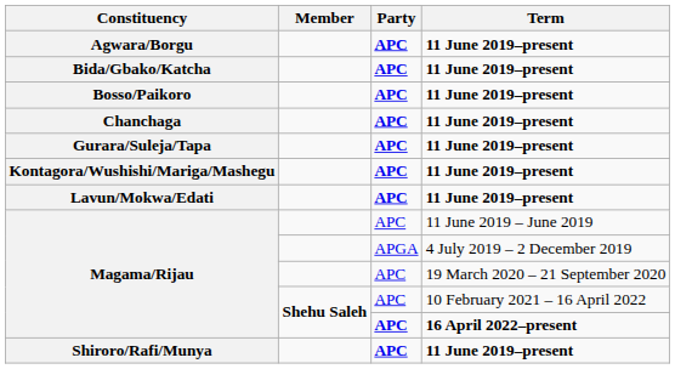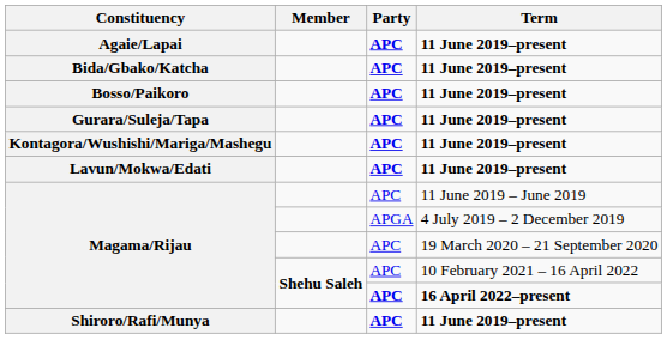+ row: Agaie/Lapai | APC | 11 June 2019–present
- row: Agwara/Borgu | APC | 11 June 2019–present
- row: Chanchaga | APC | 11 June 2019–present
